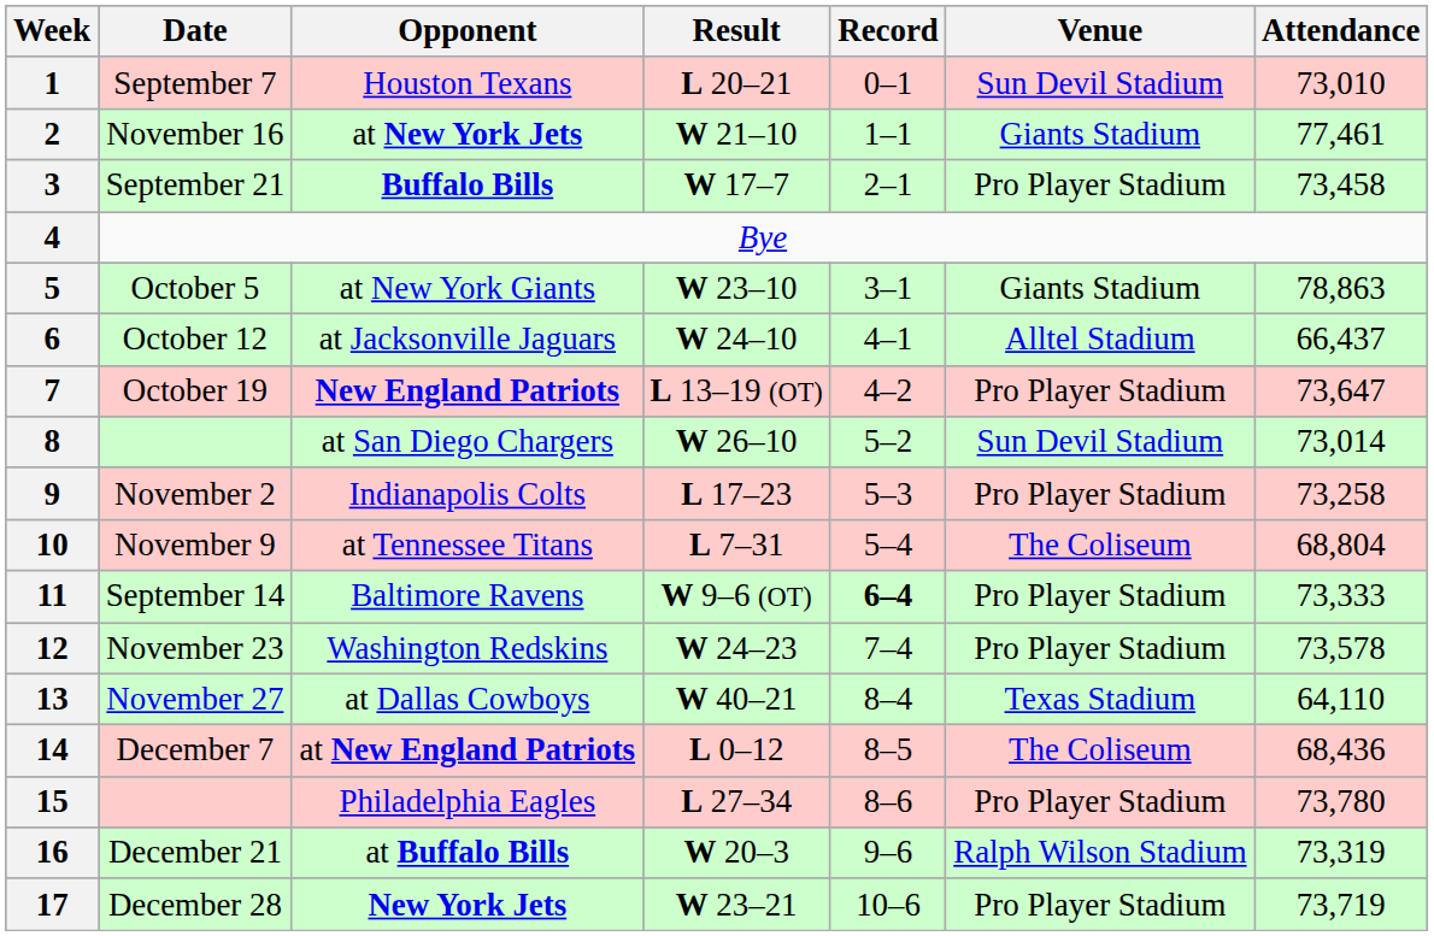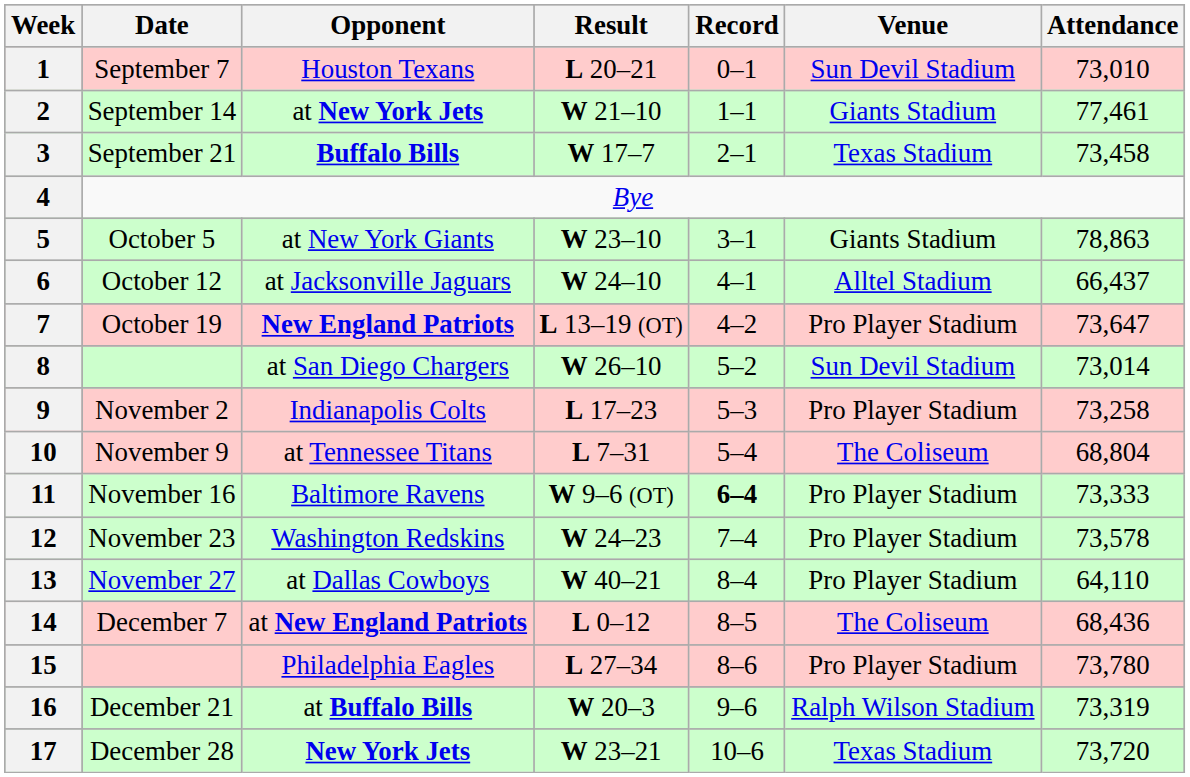2 | Date: November 16 -> September 14
3 | Venue: Pro Player Stadium -> Texas Stadium
11 | Date: September 14 -> November 16
13 | Venue: Texas Stadium -> Pro Player Stadium
17 | Venue: Pro Player Stadium -> Texas Stadium
17 | Attendance: 73,719 -> 73,720
